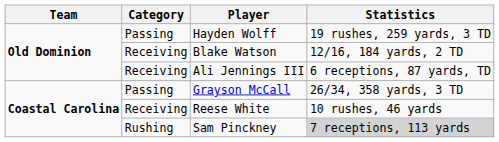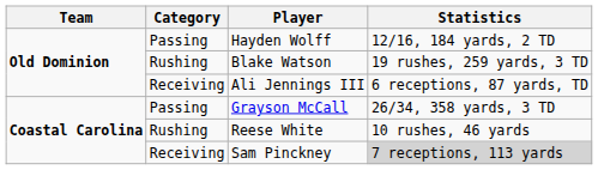Hayden Wolff | Statistics: 19 rushes, 259 yards, 3 TD -> 12/16, 184 yards, 2 TD
Blake Watson | Category: Receiving -> Rushing
Blake Watson | Statistics: 12/16, 184 yards, 2 TD -> 19 rushes, 259 yards, 3 TD
Reese White | Category: Receiving -> Rushing
Sam Pinckney | Category: Rushing -> Receiving
